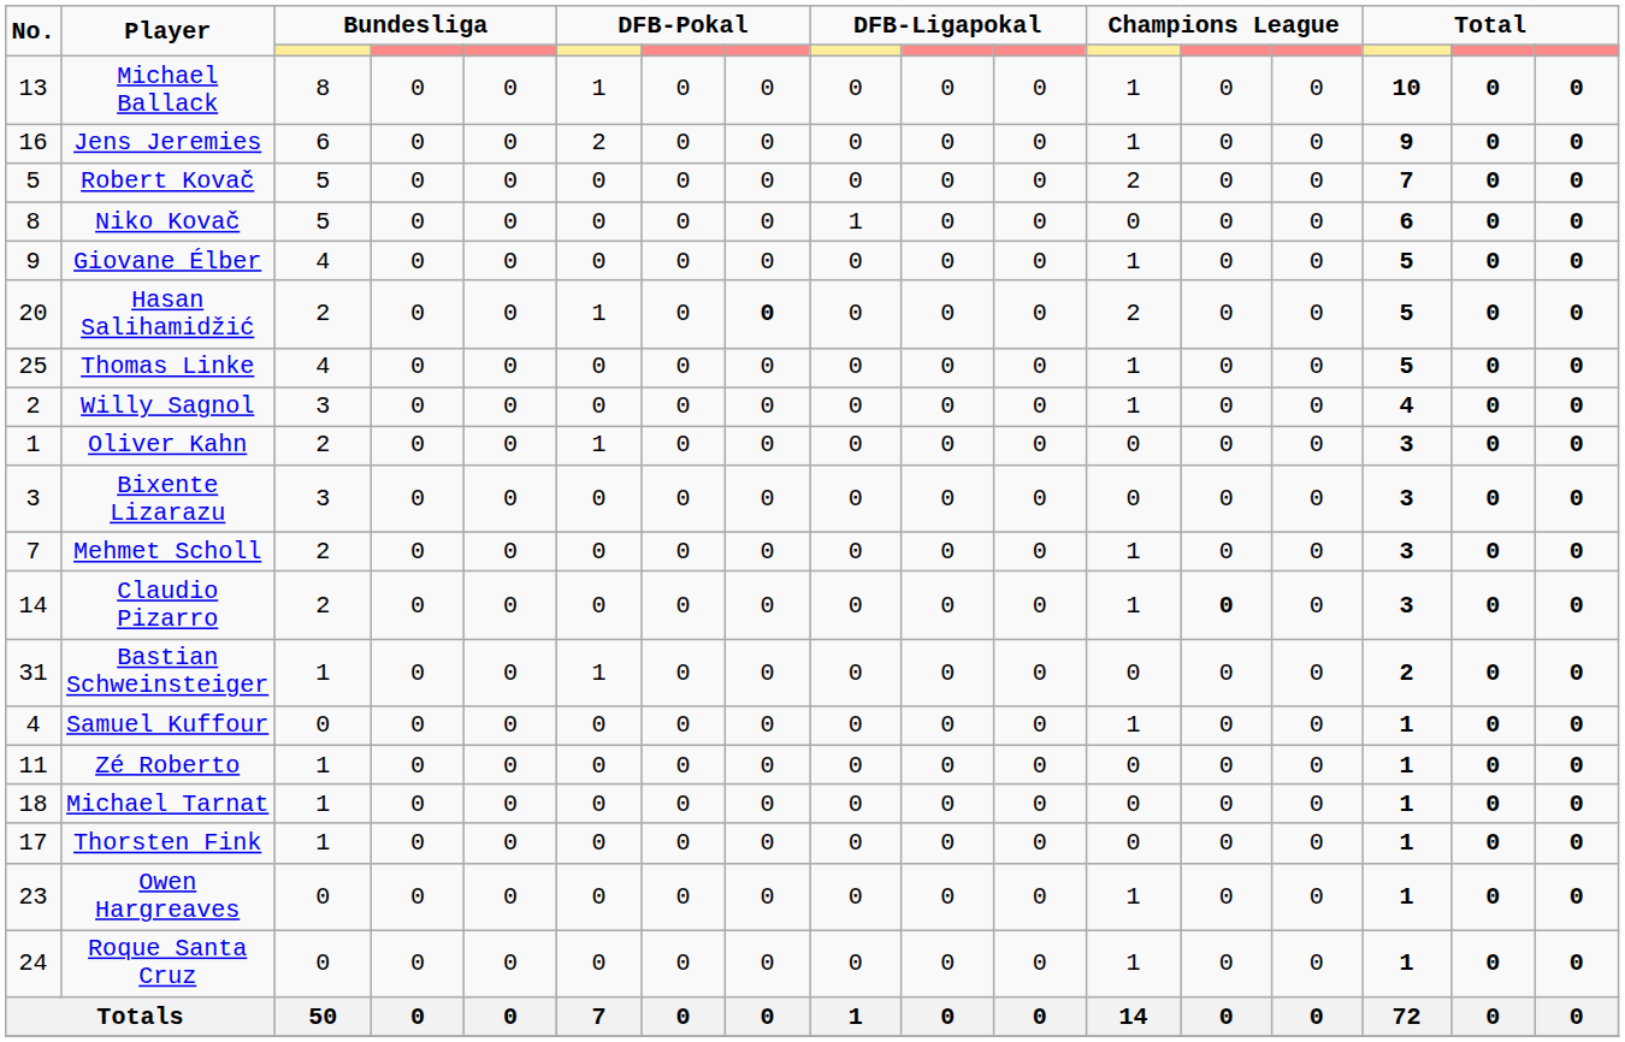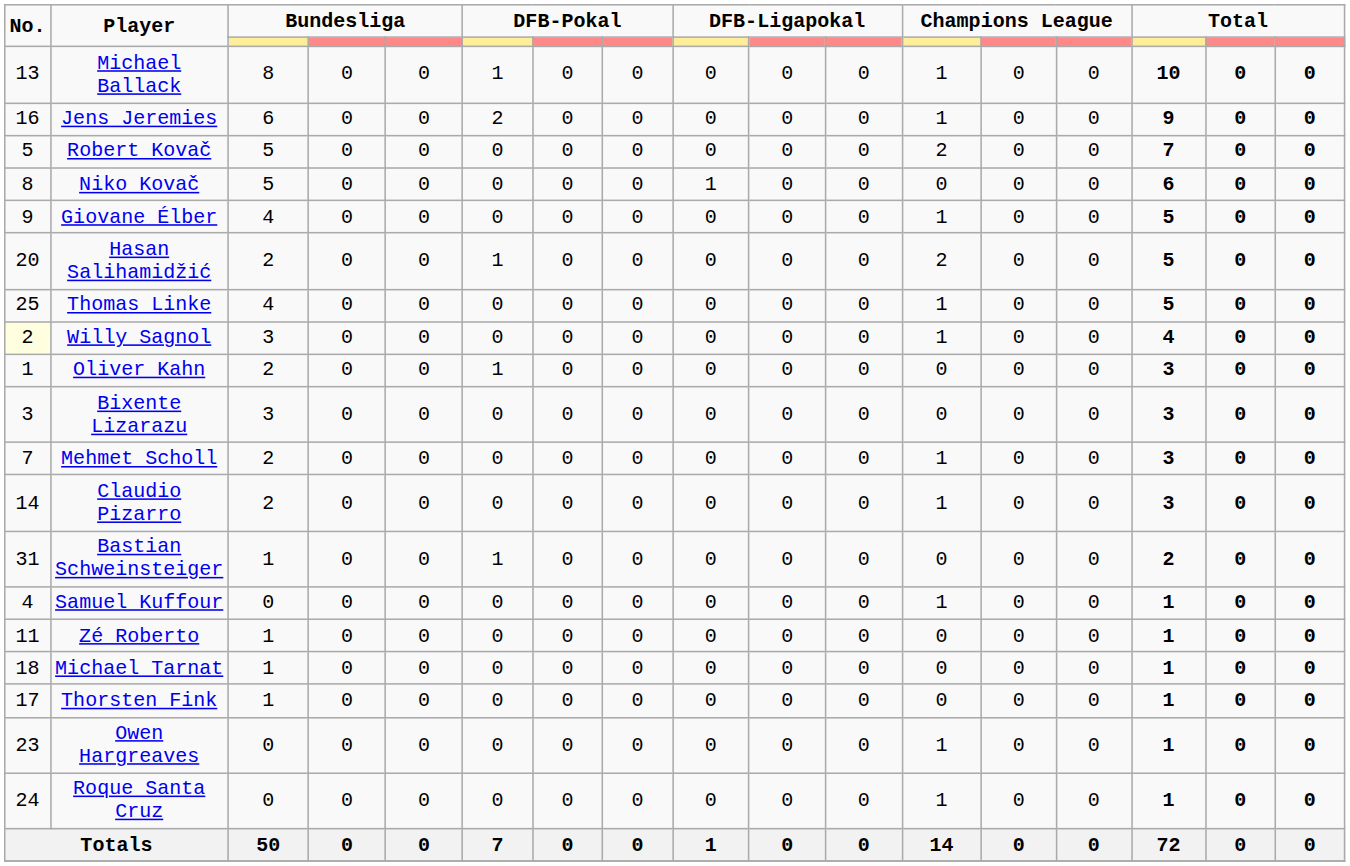Hasan Salihamidžić | column 8: bold -> normal
Willy Sagnol | No.: no background -> lightyellow background
Claudio Pizarro | column 13: bold -> normal
